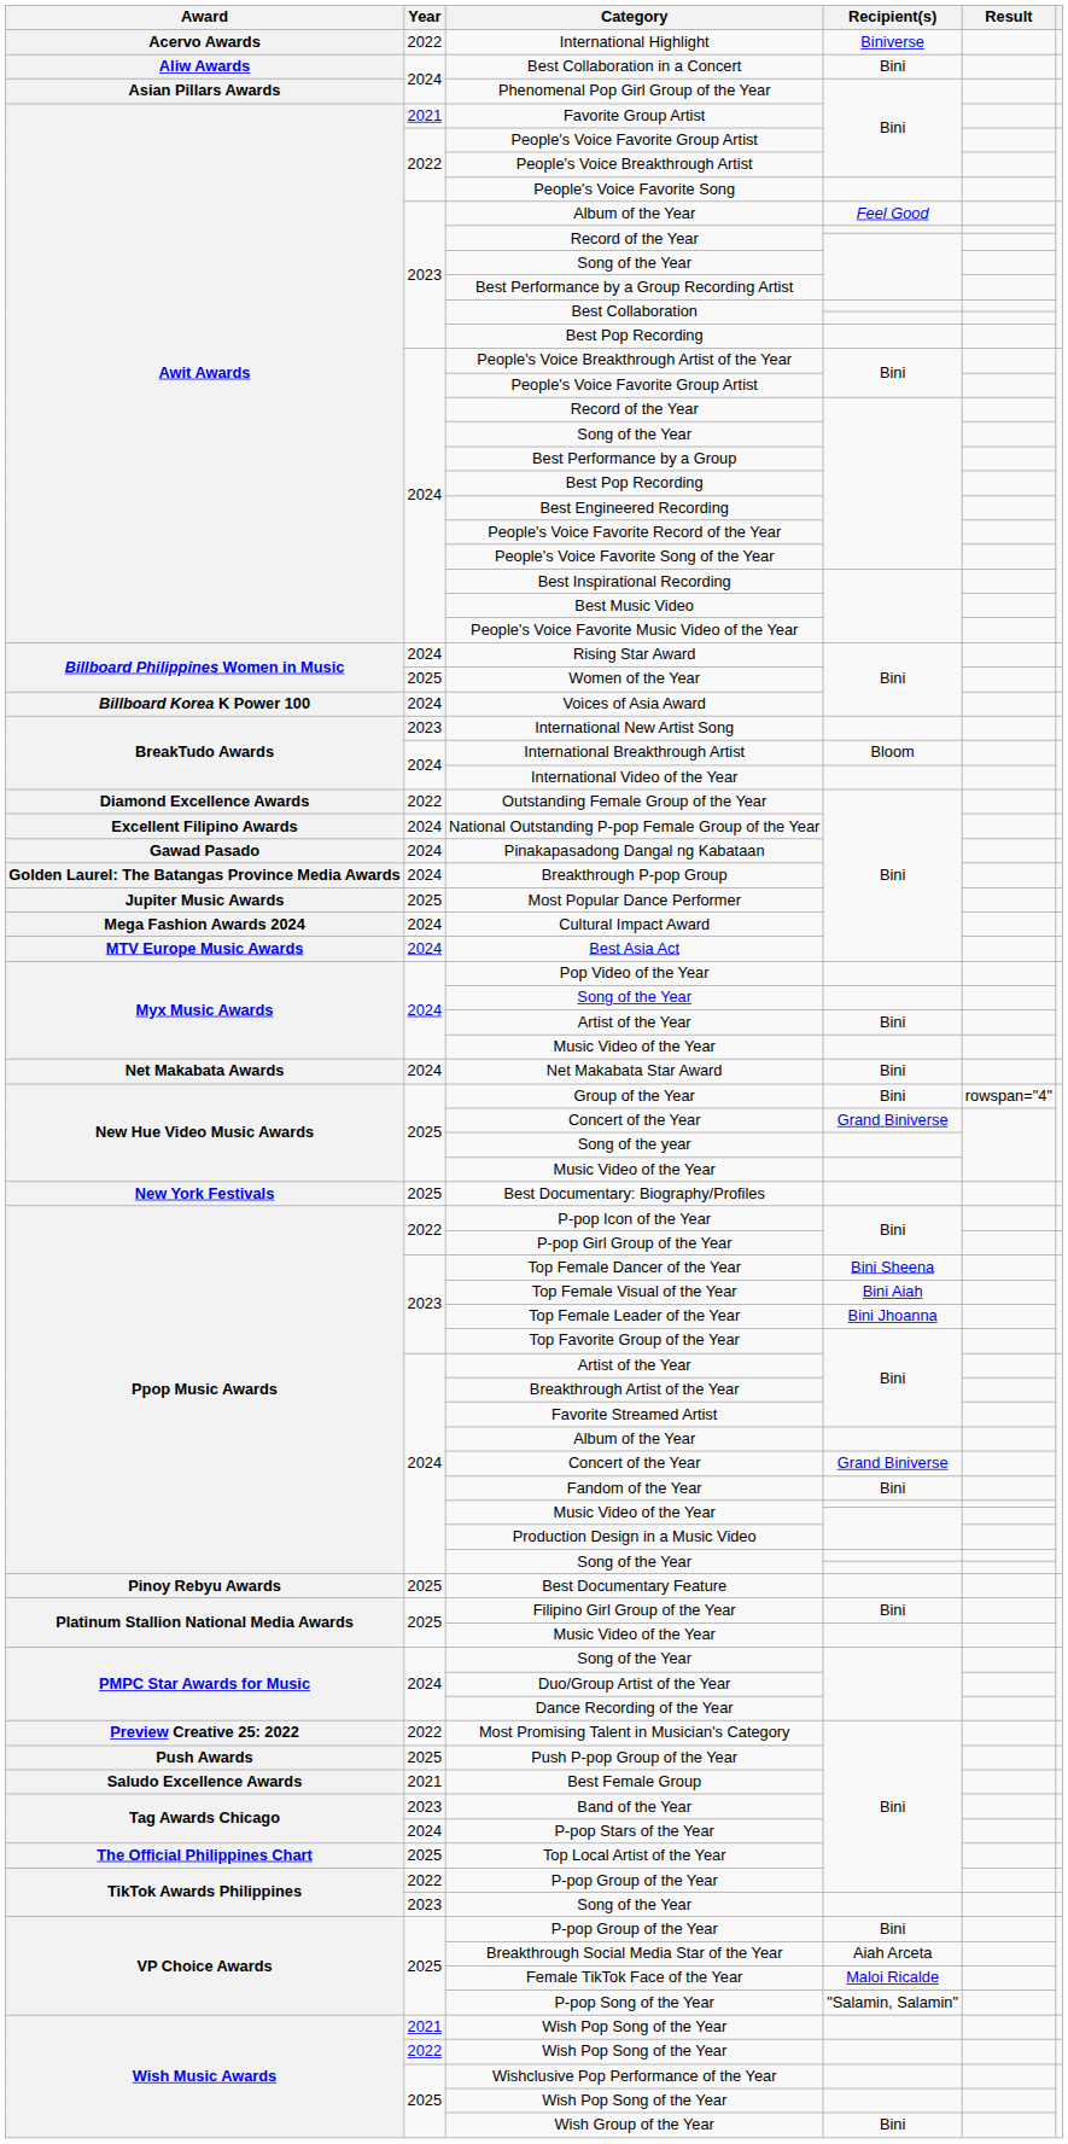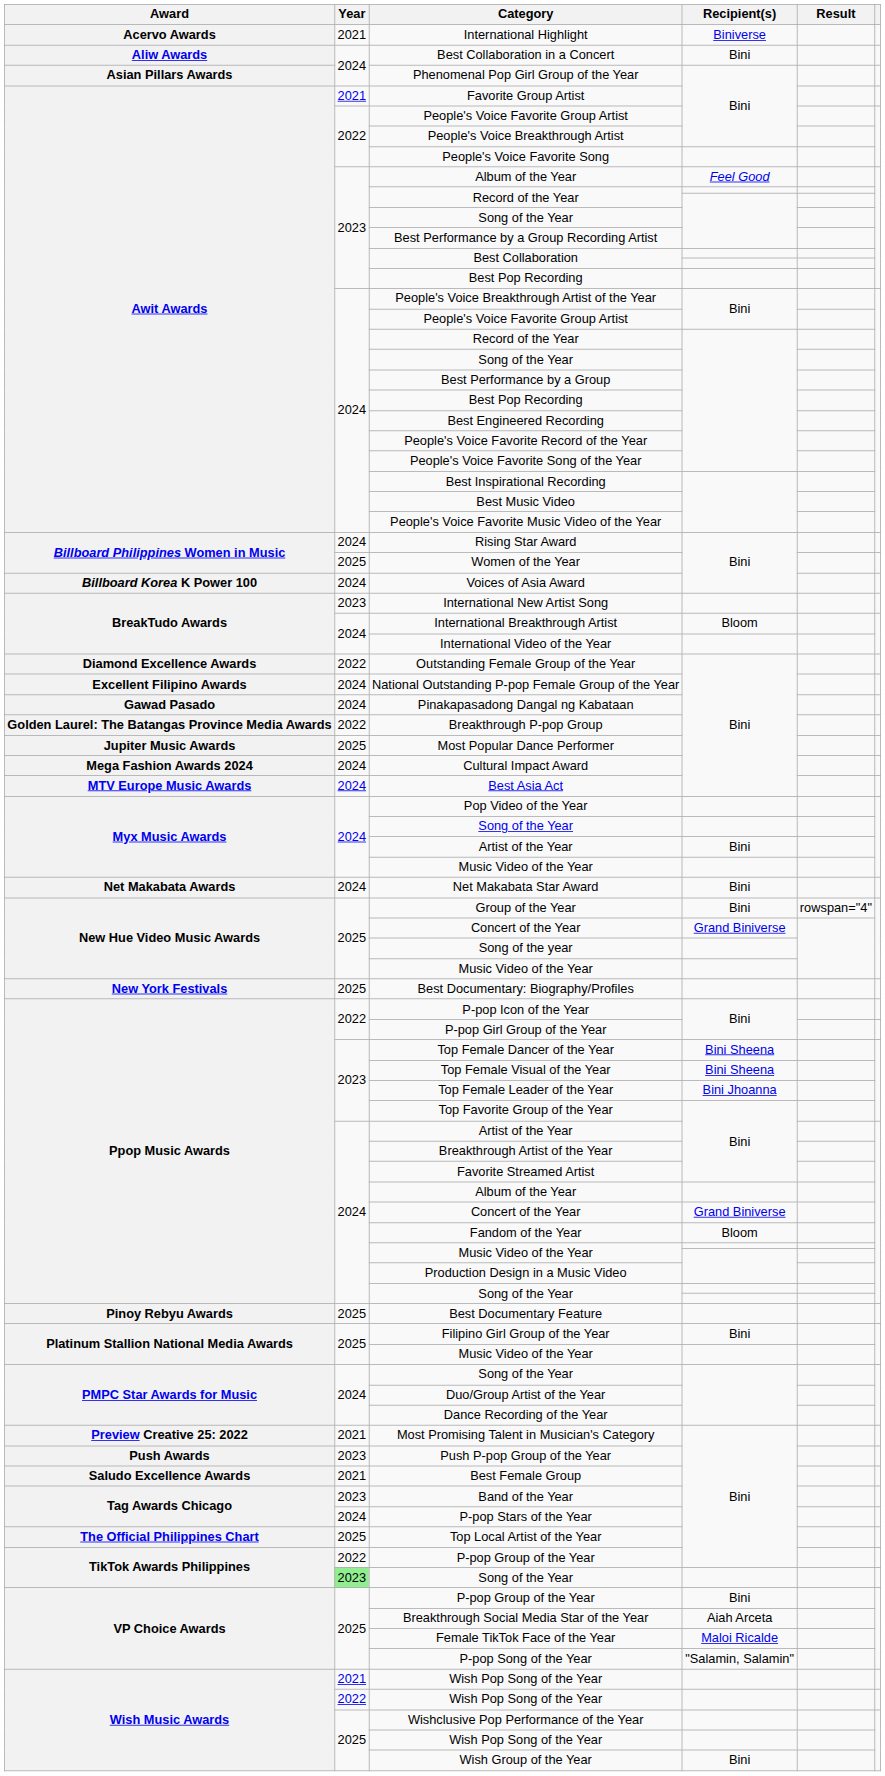International Highlight | Year: 2022 -> 2021
Breakthrough P-pop Group | Year: 2024 -> 2022
Top Female Visual of the Year | Recipient(s): Bini Aiah -> Bini Sheena
Fandom of the Year | Recipient(s): Bini -> Bloom
Most Promising Talent in Musician's Category | Year: 2022 -> 2021
Push P-pop Group of the Year | Year: 2025 -> 2023
TikTok Awards Philippines / Song of the Year | Year: no background -> lightgreen background
